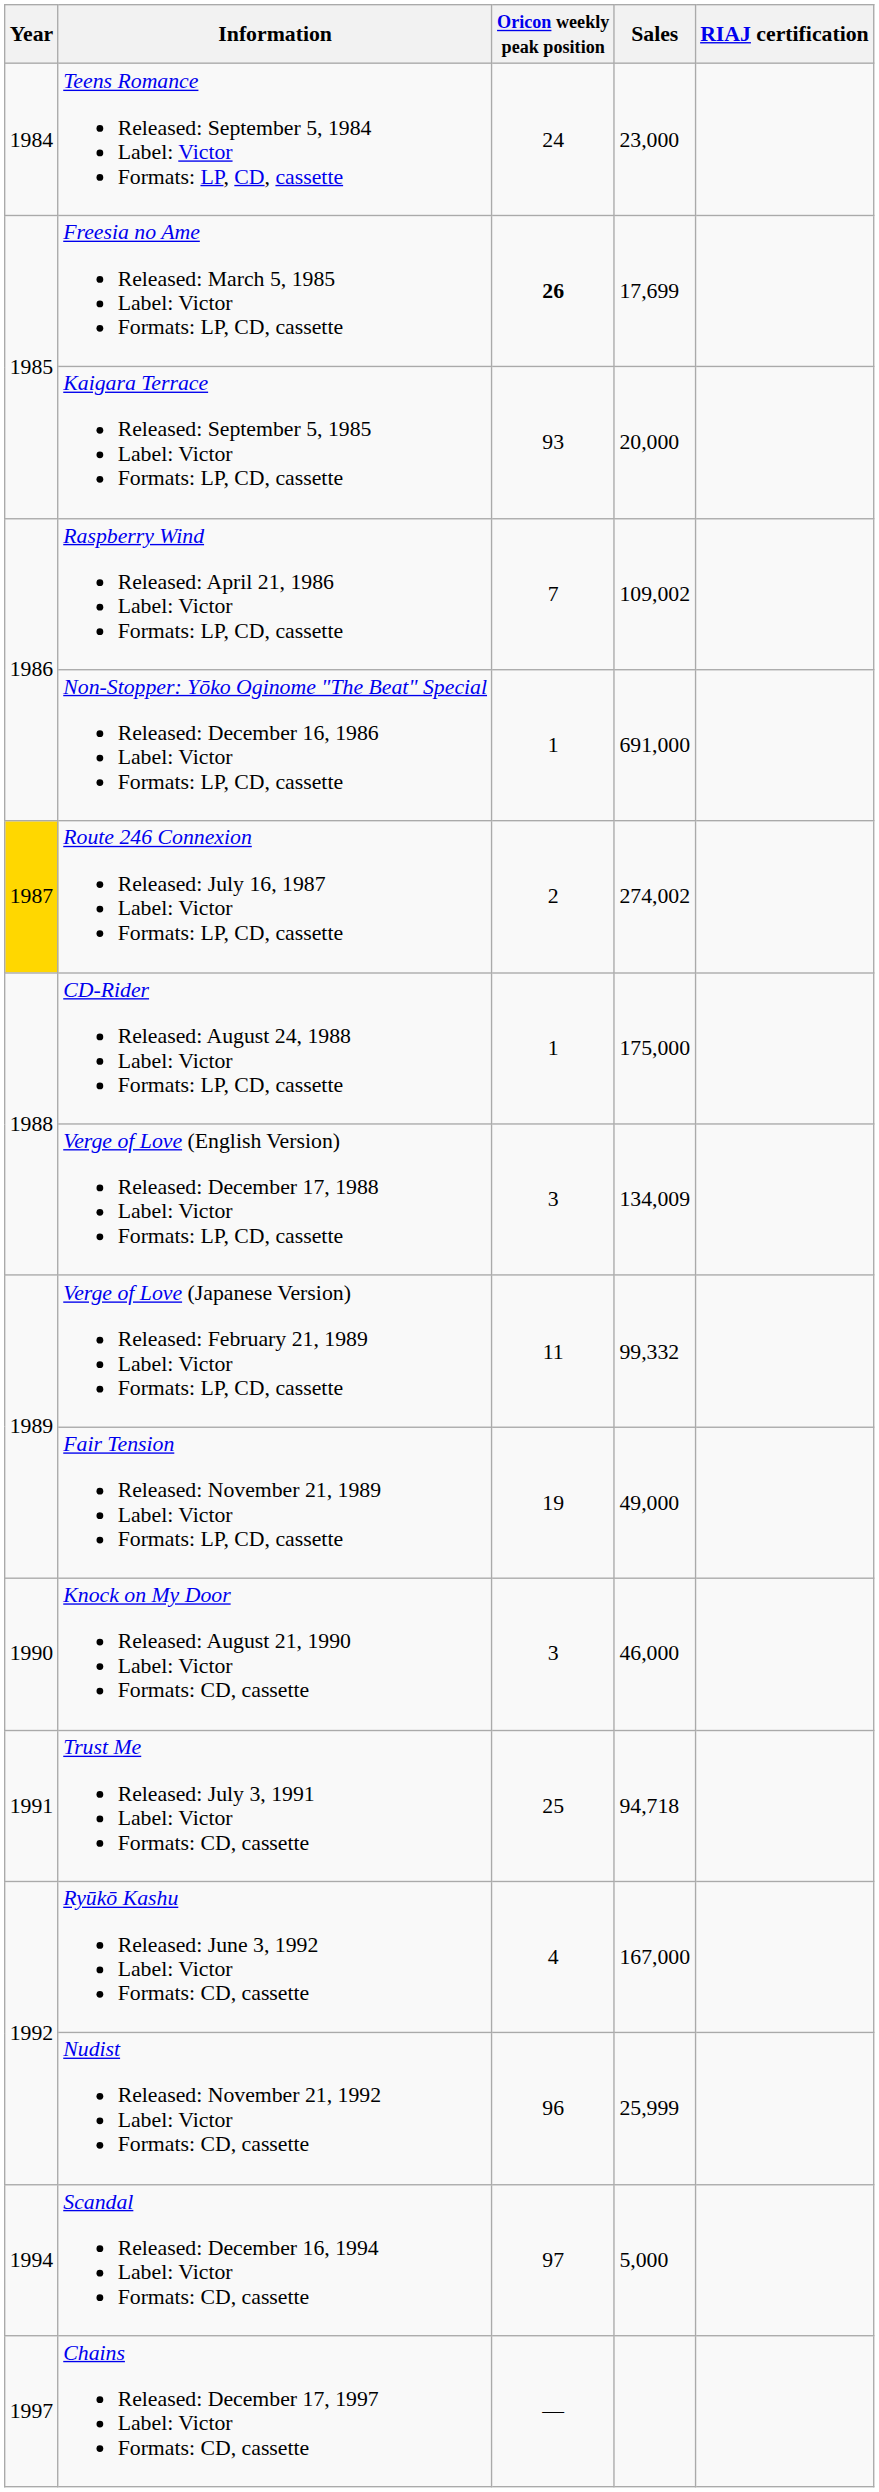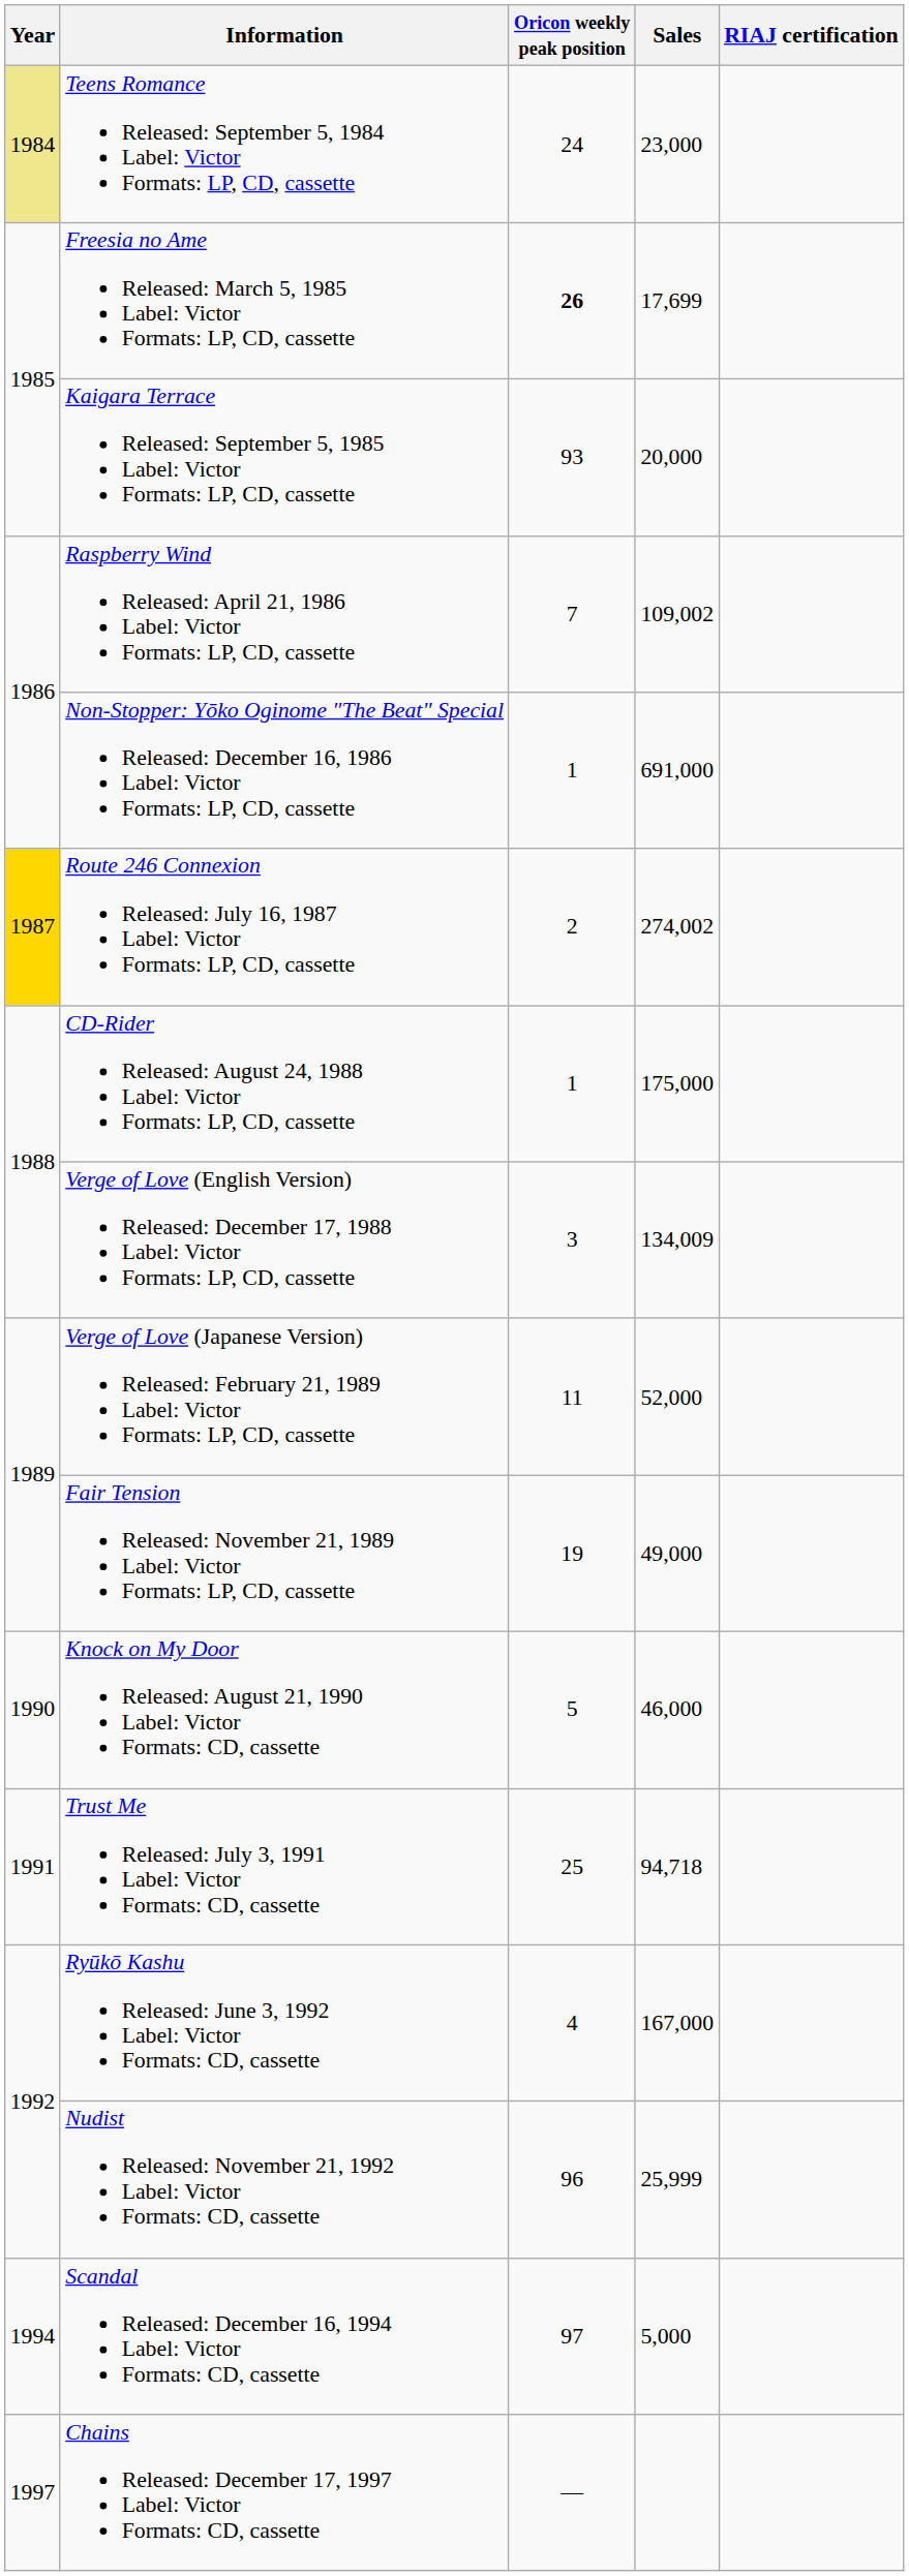row 2 | Year: no background -> khaki background
row 10 | Sales: 99,332 -> 52,000
row 12 | Oricon weekly peak position: 3 -> 5
